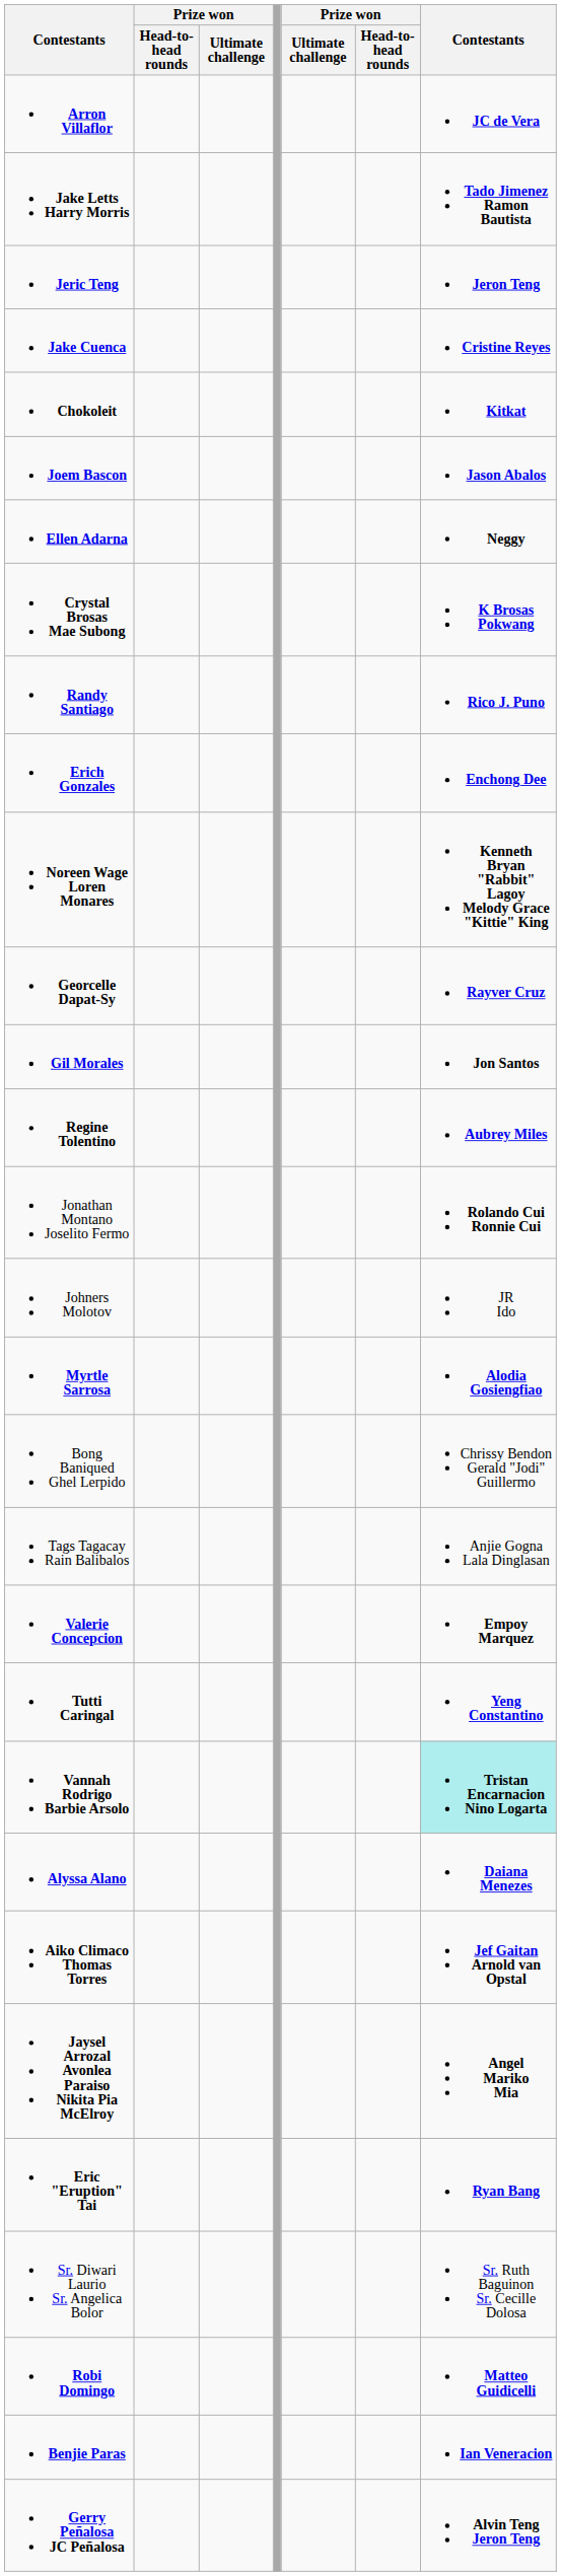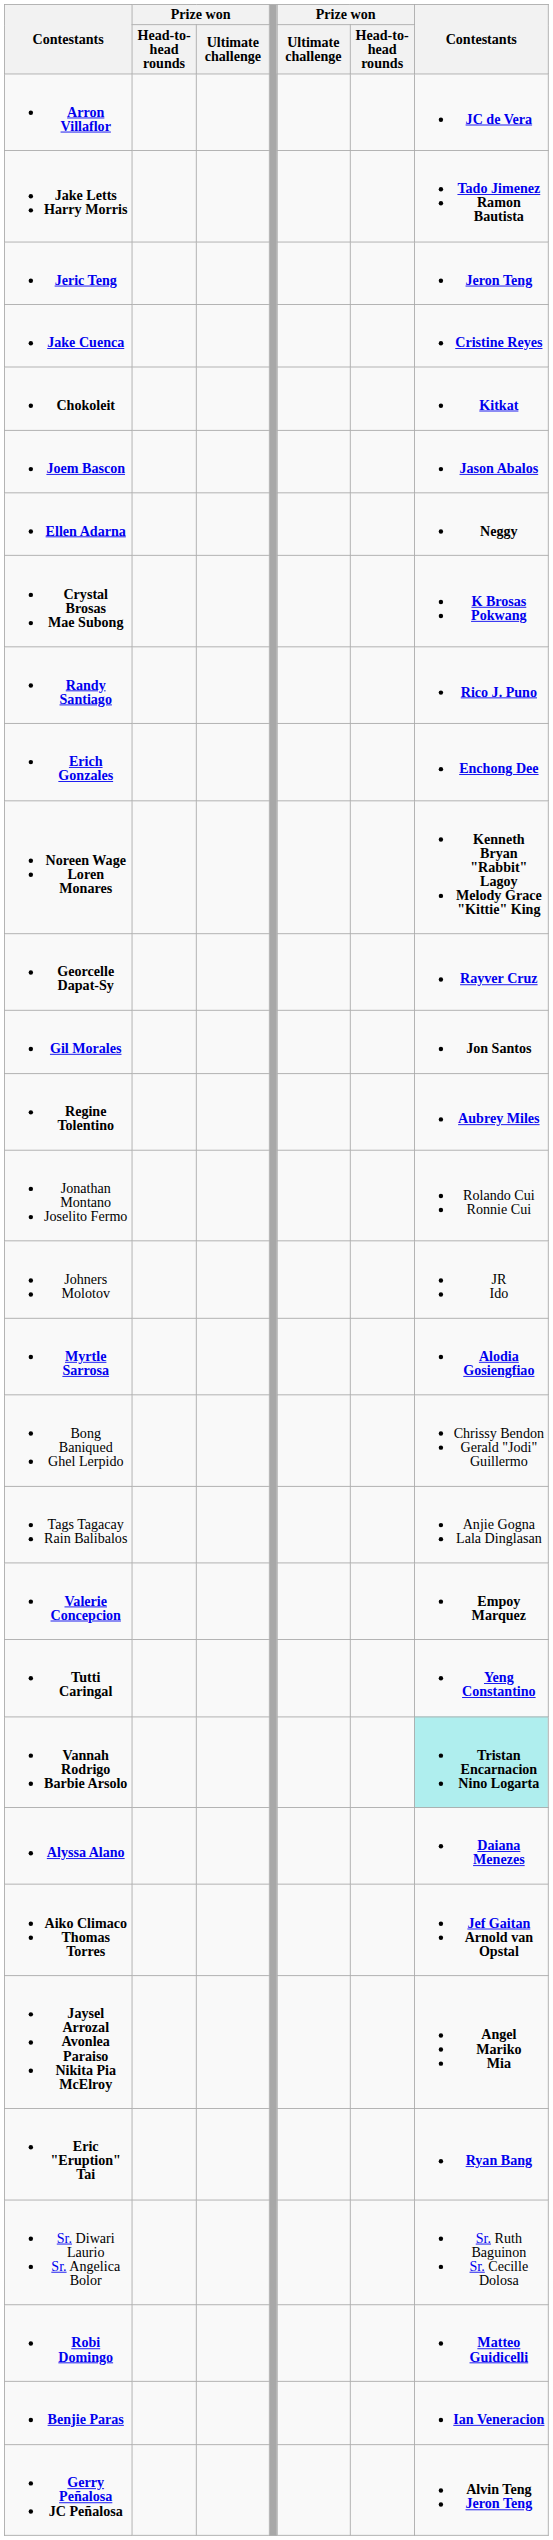Jonathan Montano Joselito Fermo | column 7: bold -> normal
